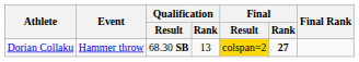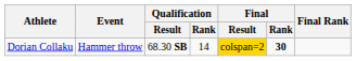Dorian Collaku | Qualification / Rank: 13 -> 14
Dorian Collaku | Final / Rank: 27 -> 30
